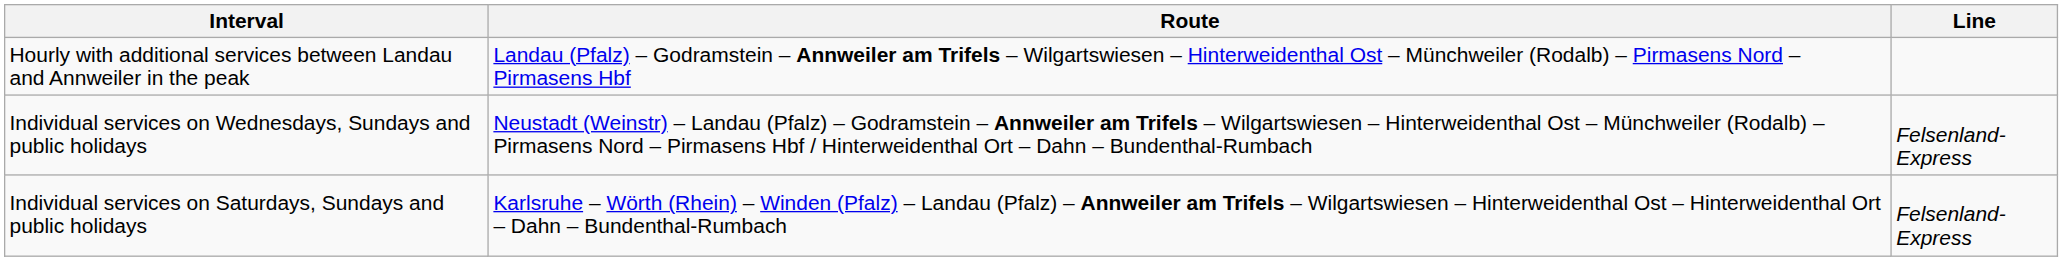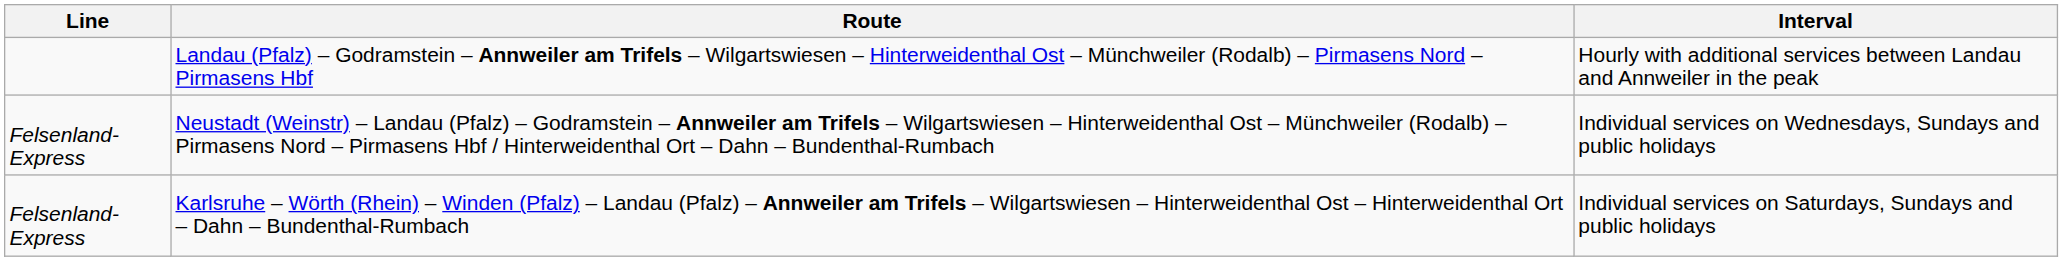columns swapped: Line <-> Interval
